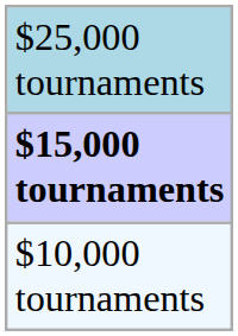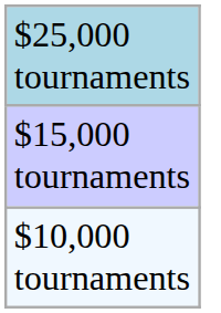row 2 | column 1: bold -> normal
